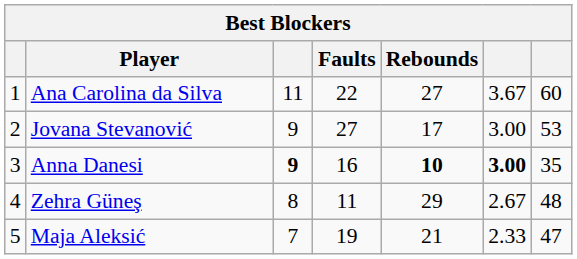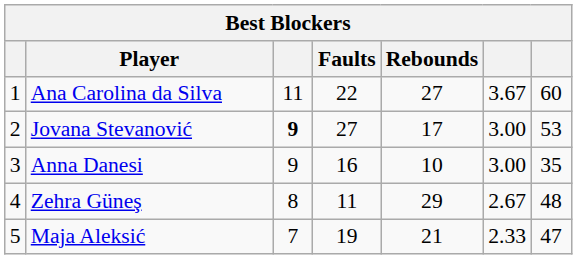Jovana Stevanović | column 3: normal -> bold
Anna Danesi | column 3: bold -> normal
Anna Danesi | Rebounds: bold -> normal
Anna Danesi | column 6: bold -> normal
